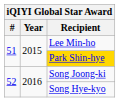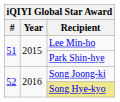Park Shin-hye | Recipient: gold background -> no background
Song Hye-kyo | Recipient: no background -> khaki background
